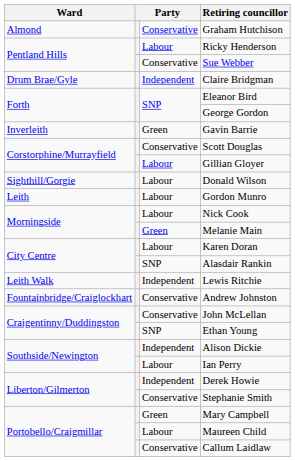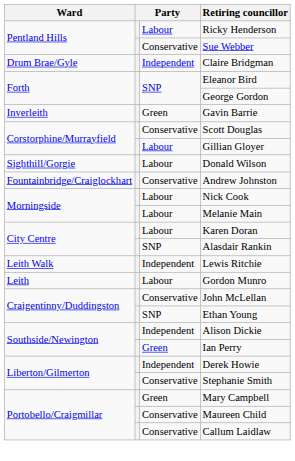- row: Almond | Conservative | Graham Hutchison
rows swapped: Andrew Johnston <-> Gordon Munro
Melanie Main | column 3: Green -> Labour
Ian Perry | column 3: Labour -> Green
Maureen Child | column 3: Labour -> Conservative
